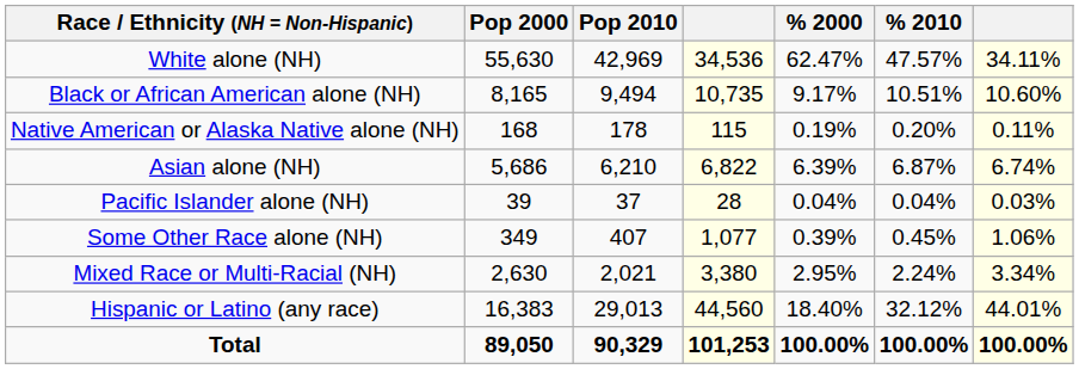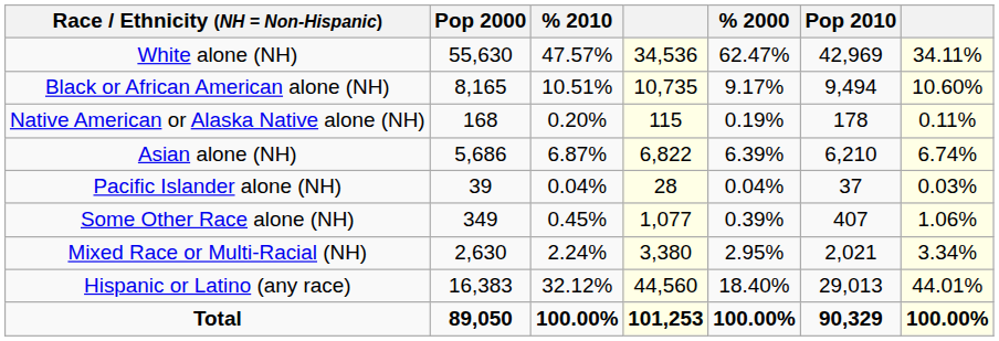columns swapped: Pop 2010 <-> % 2010
